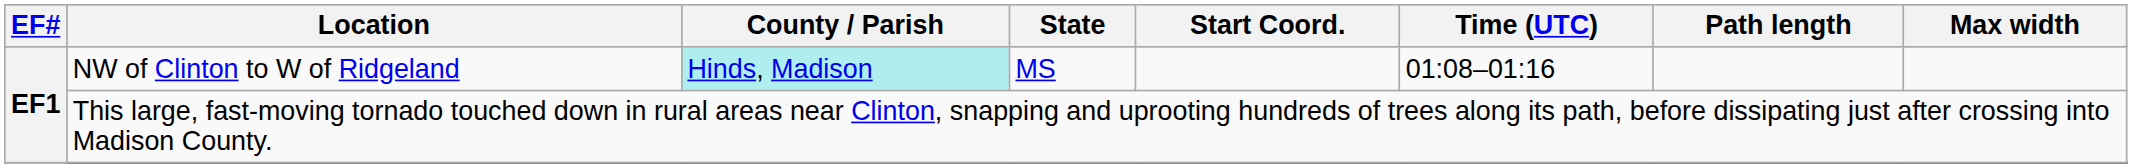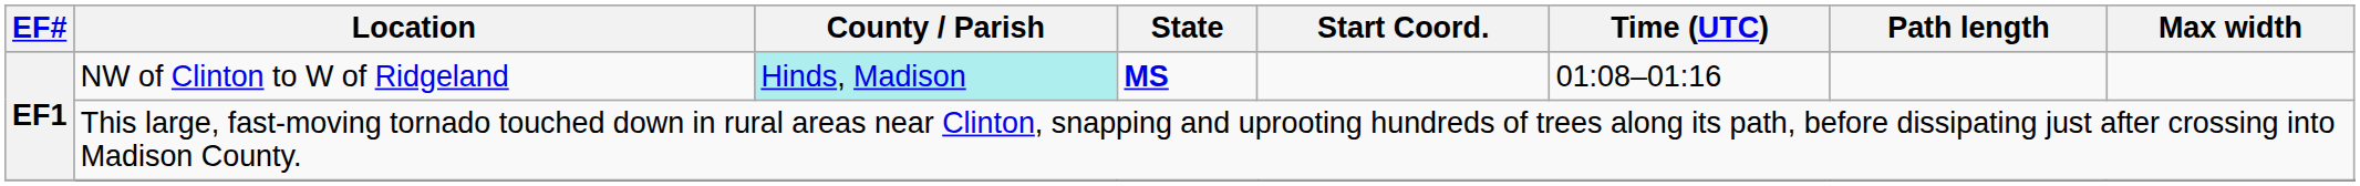NW of Clinton to W of Ridgeland | State: normal -> bold
